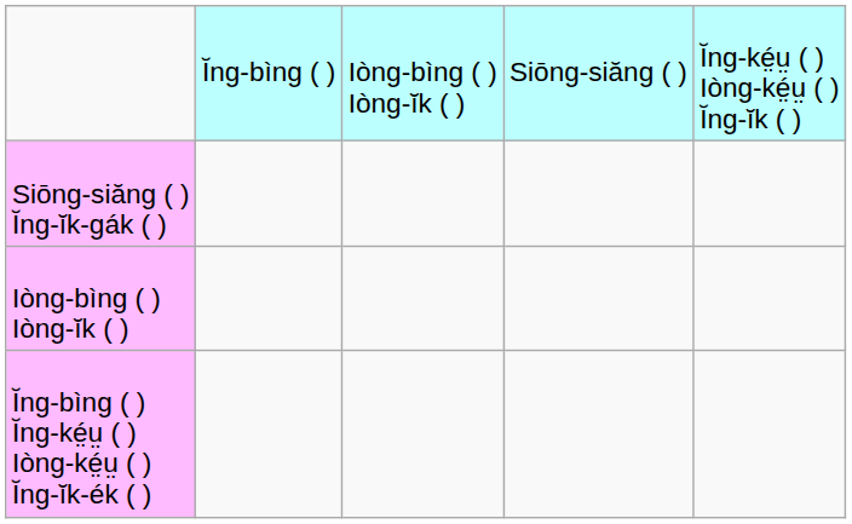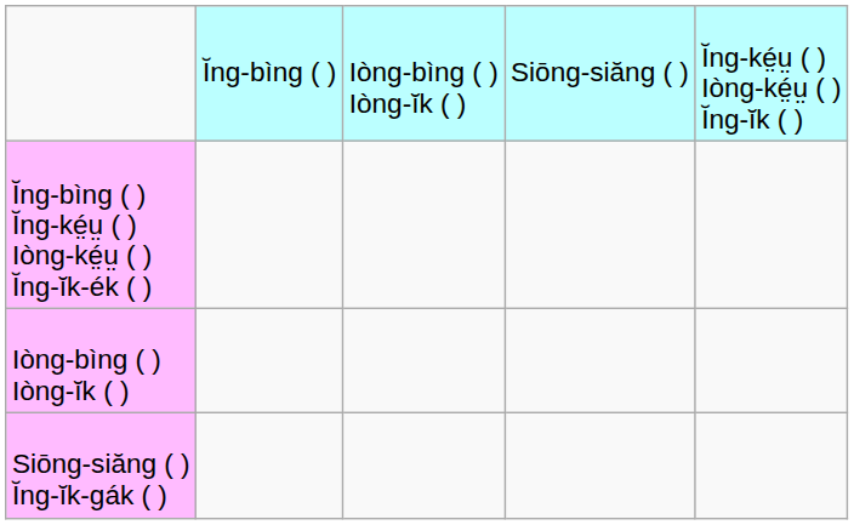rows swapped: Ĭng-bìng ( ) Ĭng-ké̤ṳ ( ) Iòng-ké̤ṳ ( ) Ĭng-ĭk-ék ( ) <-> Siōng-siăng ( ) Ĭng-ĭk-gák ( )
